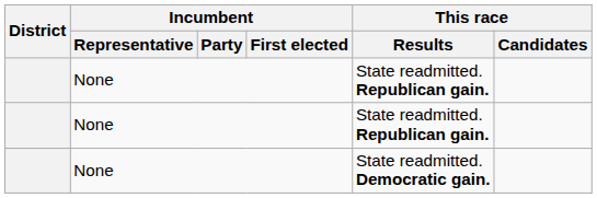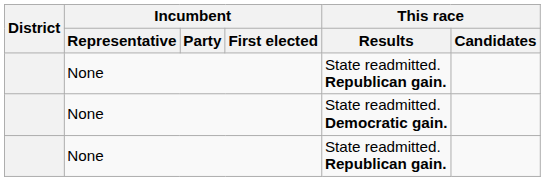row 4 | This race / Results: State readmitted. Republican gain. -> State readmitted. Democratic gain.
row 5 | This race / Results: State readmitted. Democratic gain. -> State readmitted. Republican gain.
